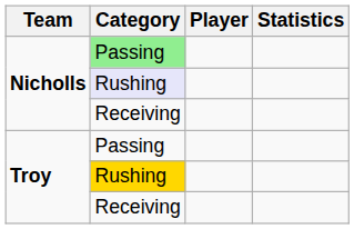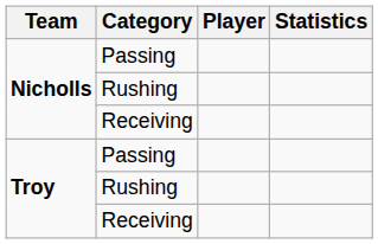Nicholls / Passing | Category: lightgreen background -> no background
Nicholls / Rushing | Category: lavender background -> no background
Troy / Rushing | Category: gold background -> no background
